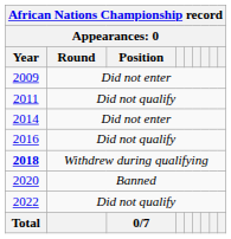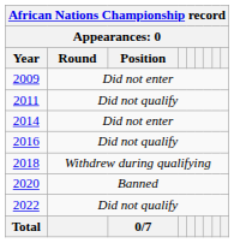2018 | Year: bold -> normal
